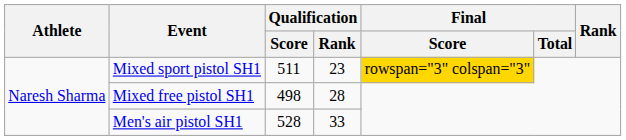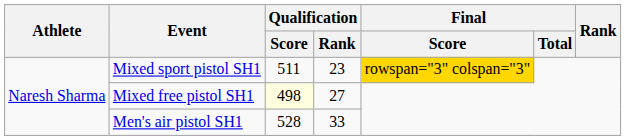Mixed free pistol SH1 | Qualification / Score: no background -> lightyellow background
Mixed free pistol SH1 | Qualification / Rank: 28 -> 27
